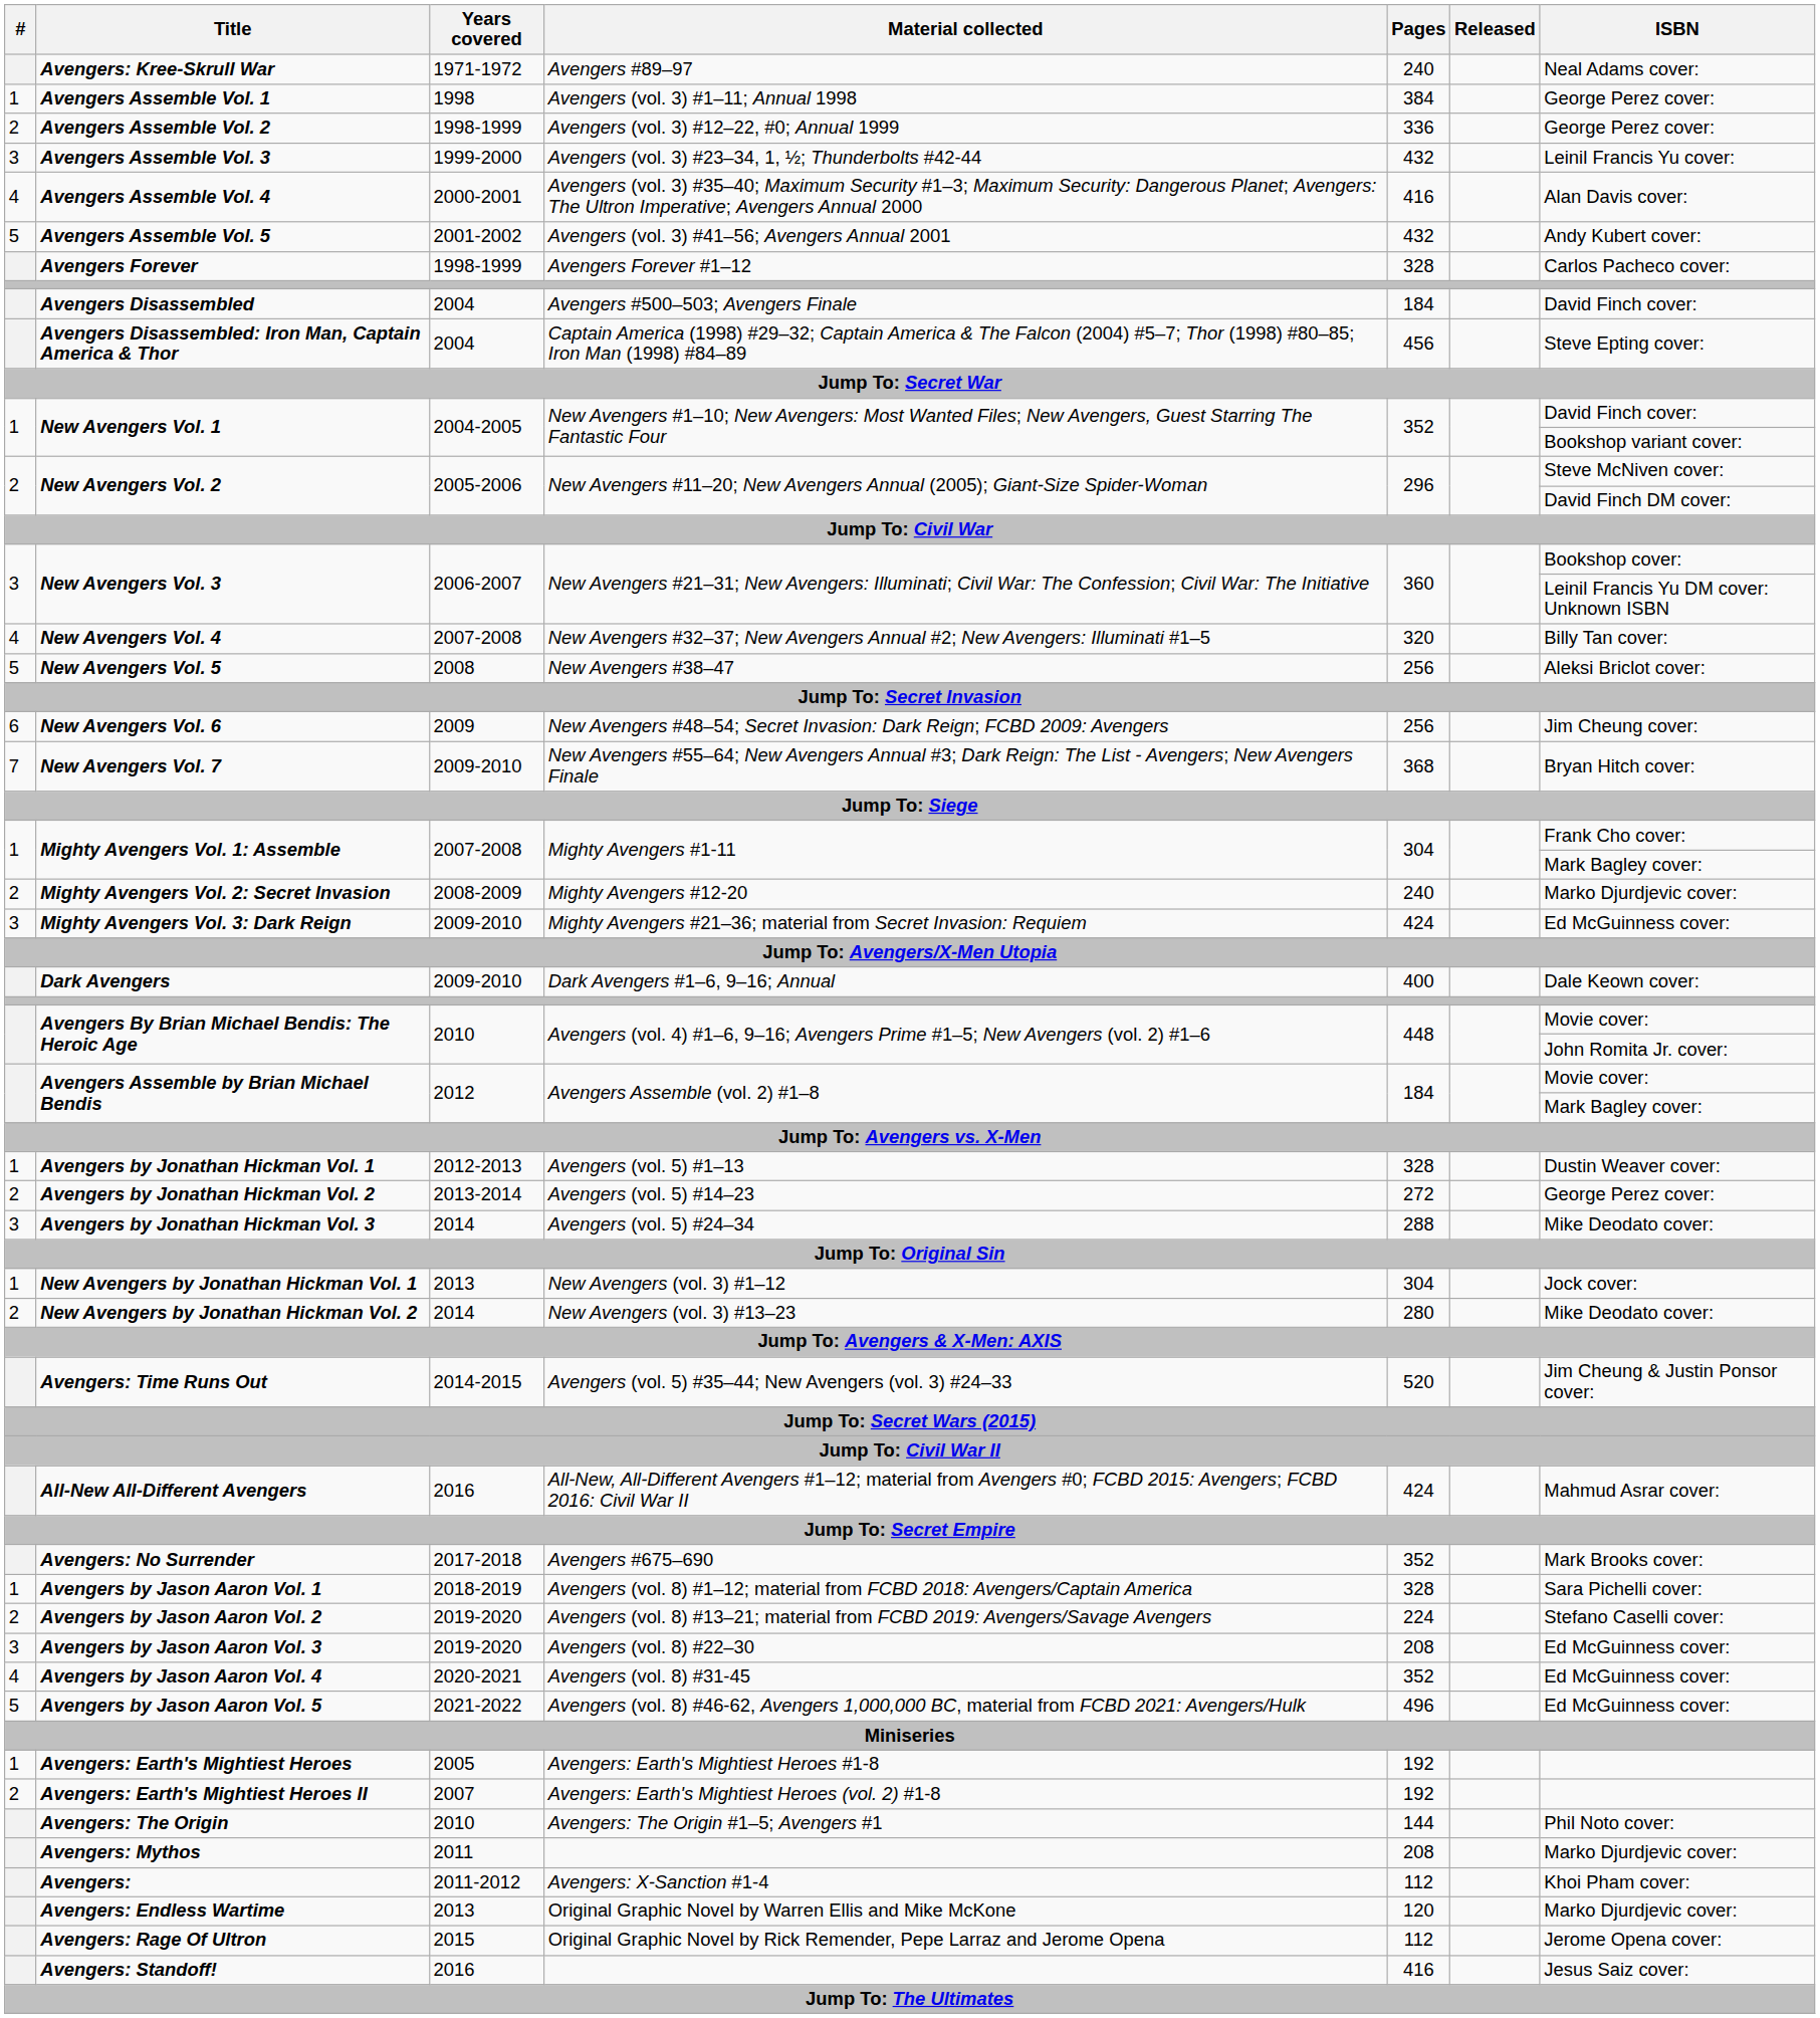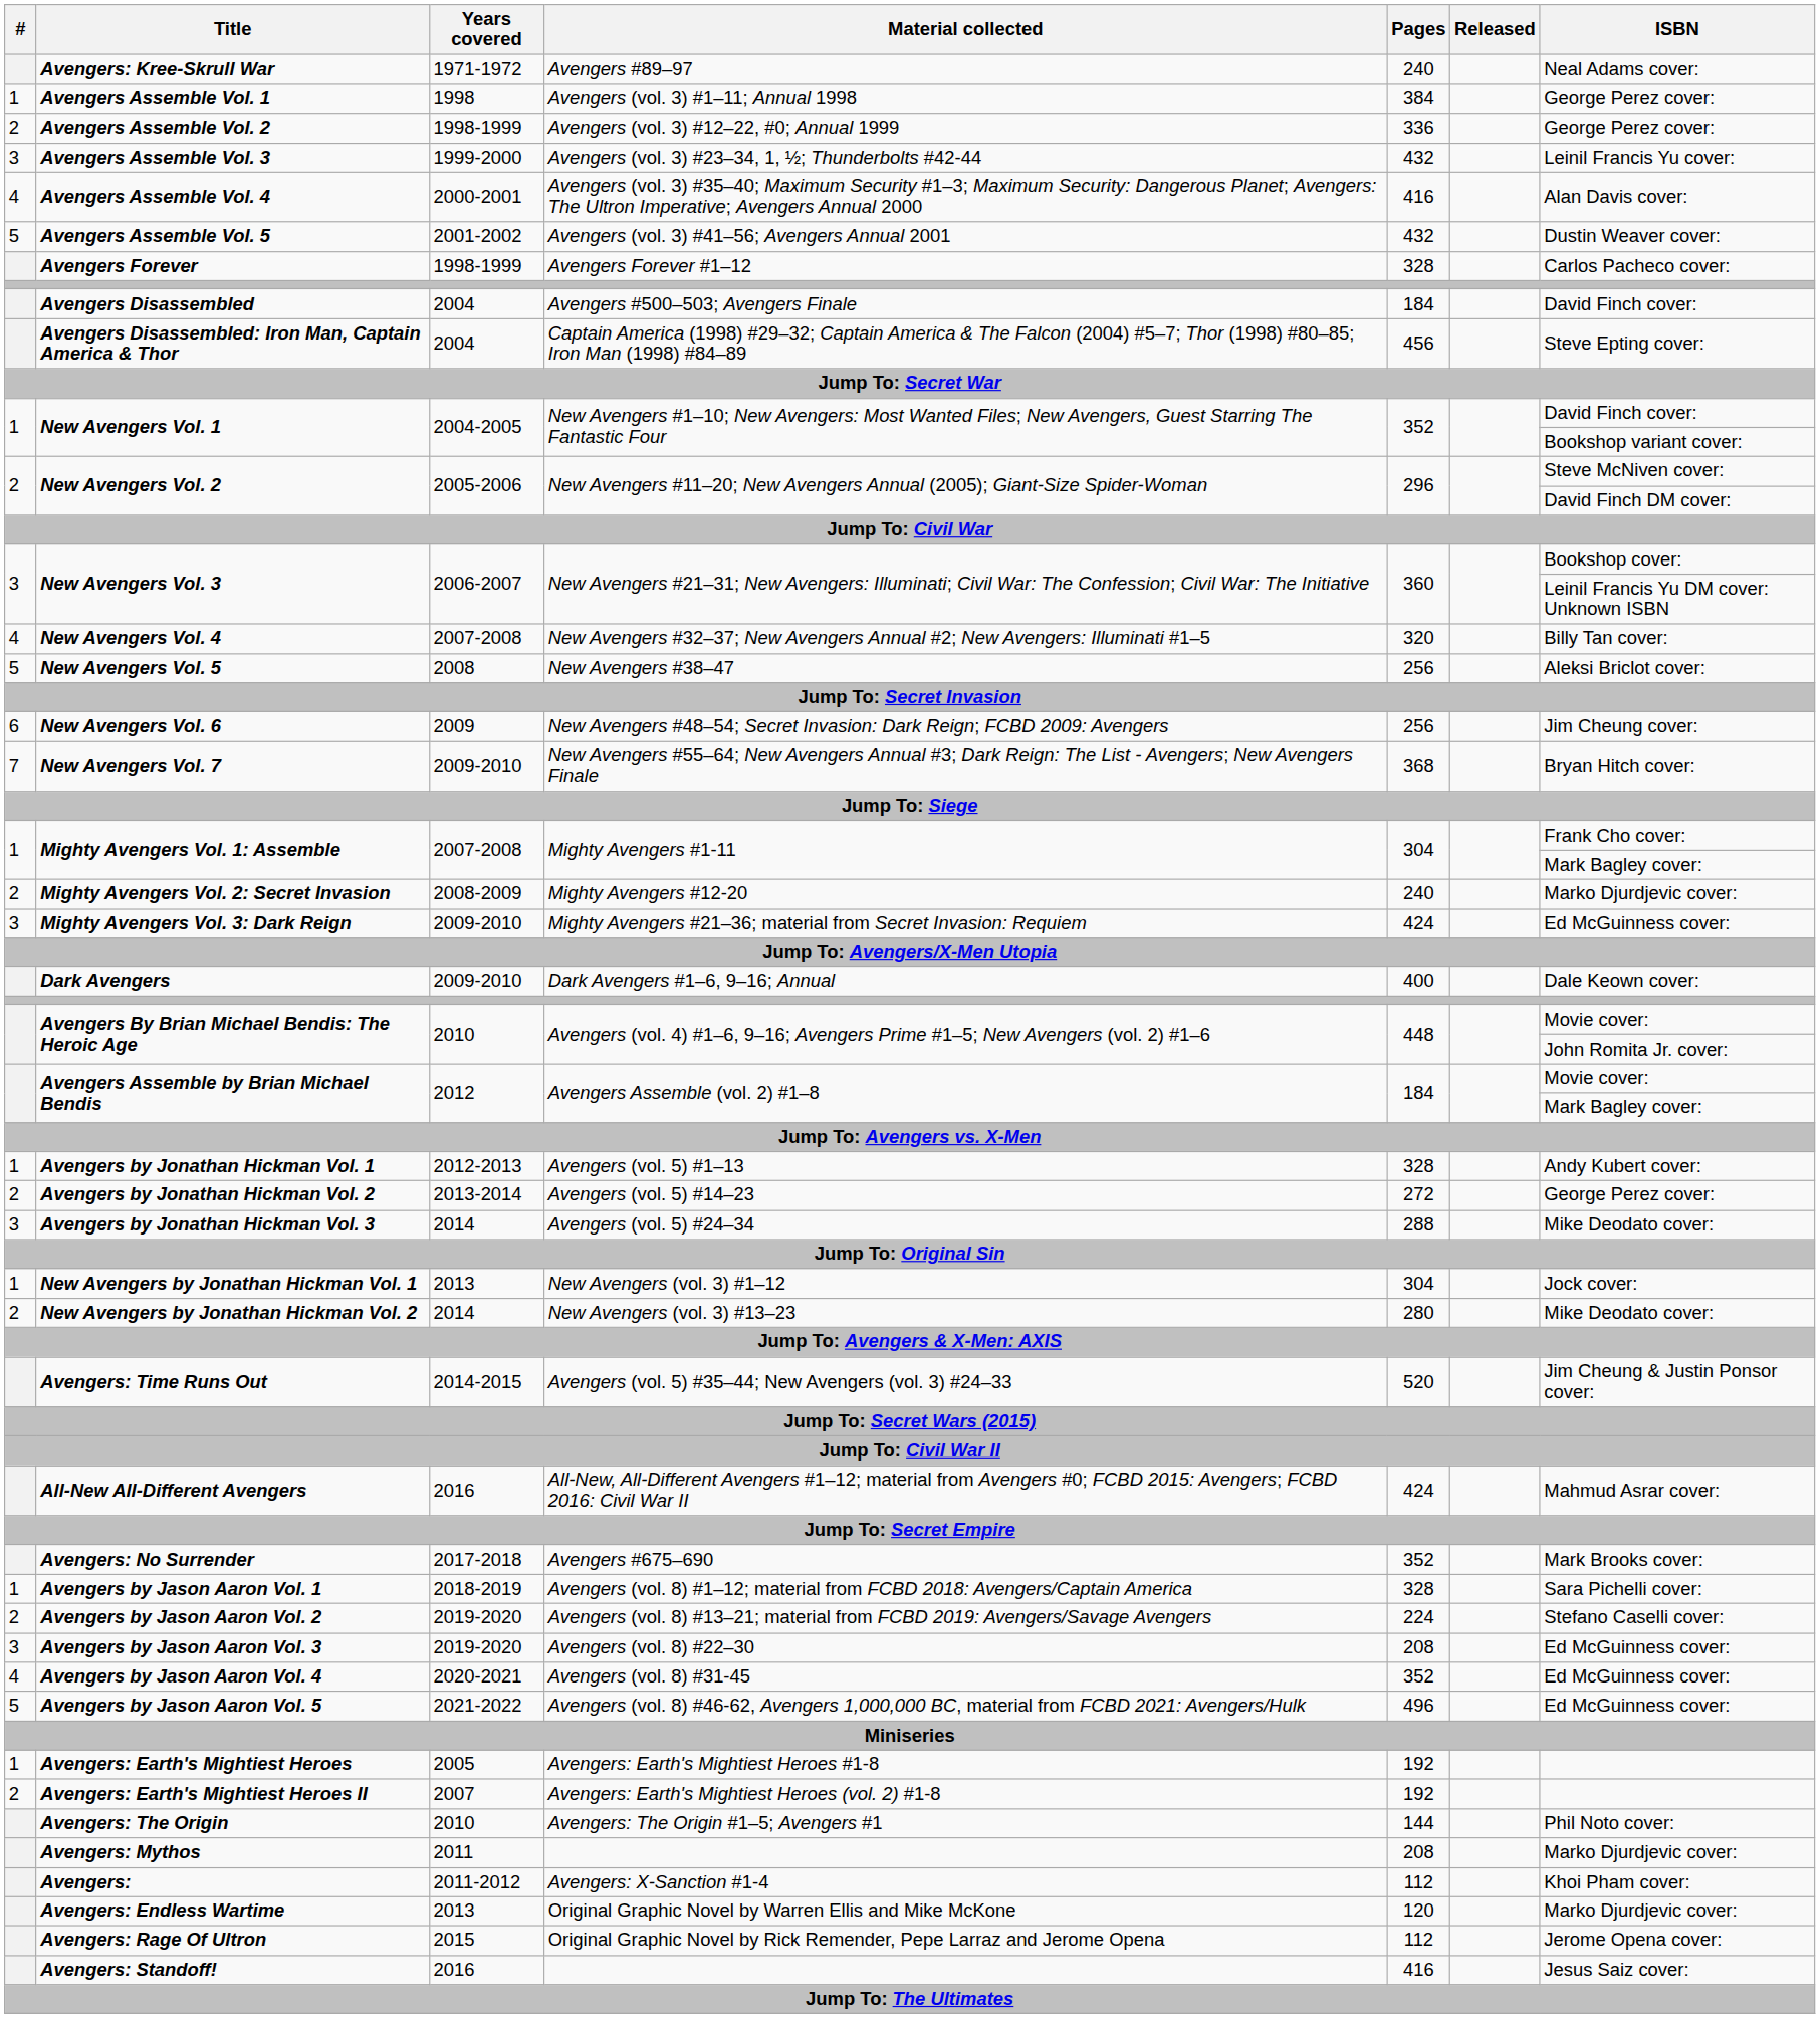Avengers Assemble Vol. 5 | ISBN: Andy Kubert cover: -> Dustin Weaver cover:
Avengers by Jonathan Hickman Vol. 1 | ISBN: Dustin Weaver cover: -> Andy Kubert cover:
